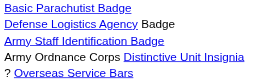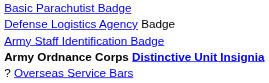row 4 | column 1: normal -> bold
